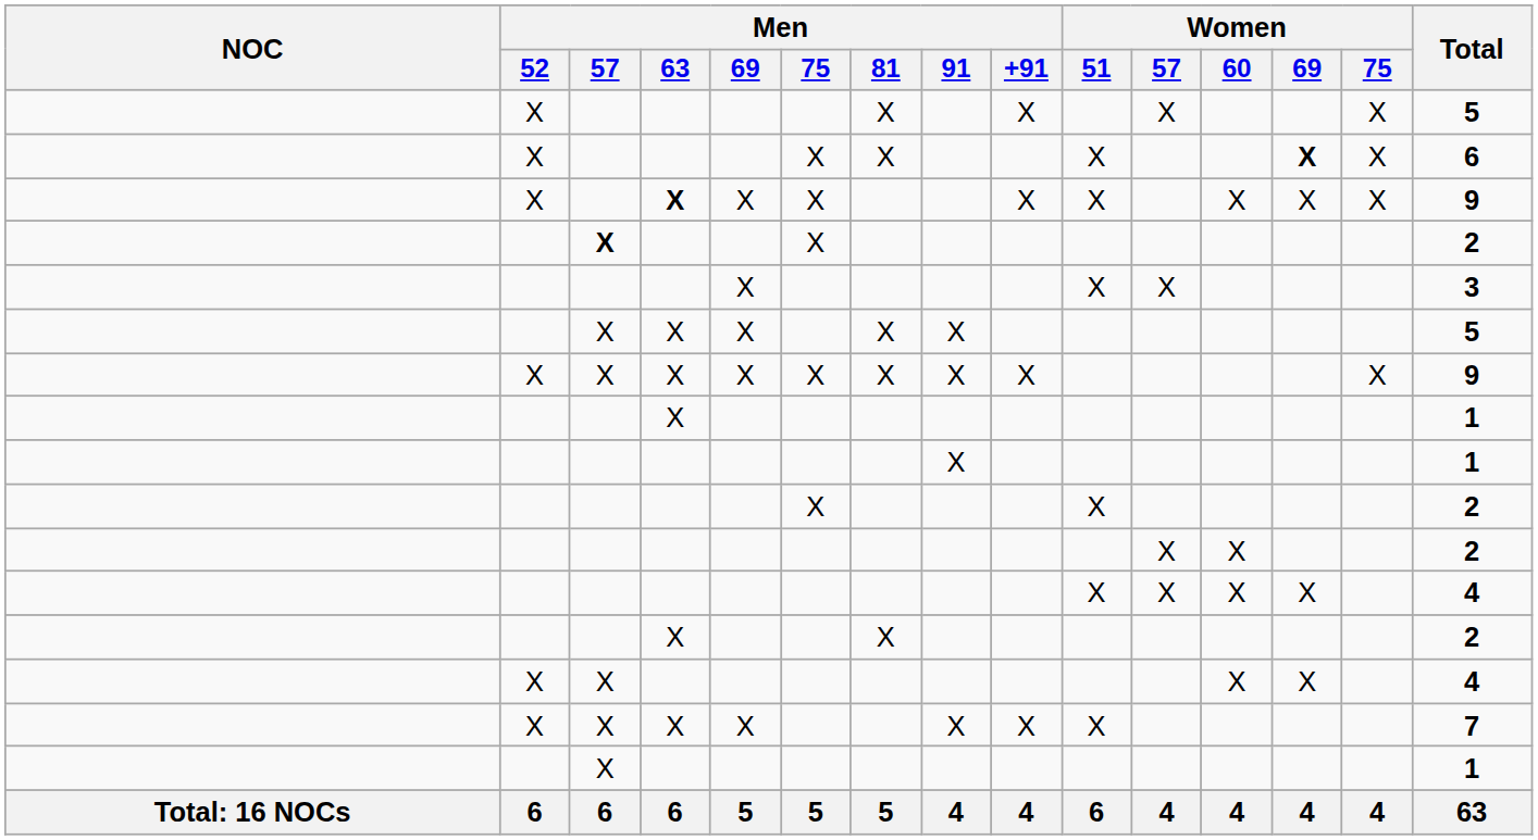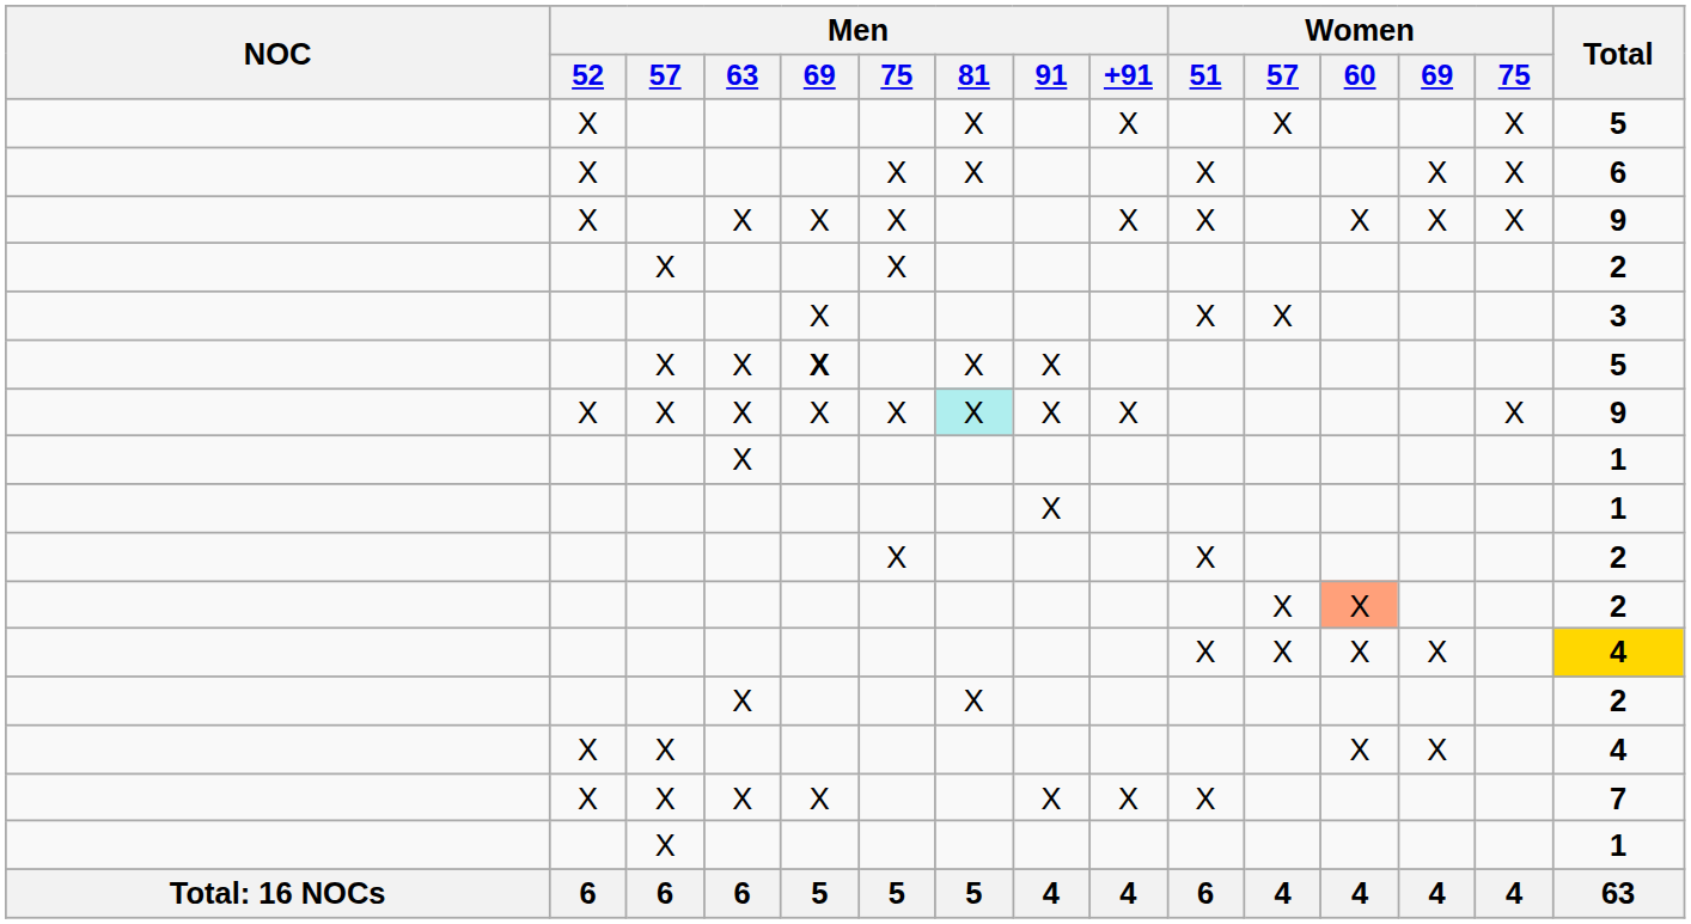row 4 | Women / 69: bold -> normal
row 5 | Men / 63: bold -> normal
row 6 | Men / 57: bold -> normal
row 8 | Men / 69: normal -> bold
row 9 | Men / 81: no background -> paleturquoise background
row 13 | Women / 60: no background -> lightsalmon background
row 14 | Total: no background -> gold background
